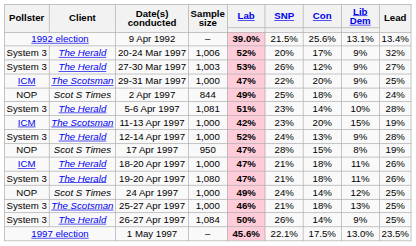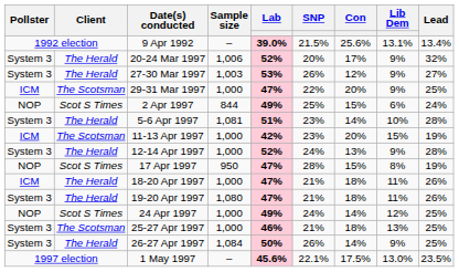2 Apr 1997 | Con: 18% -> 15%
